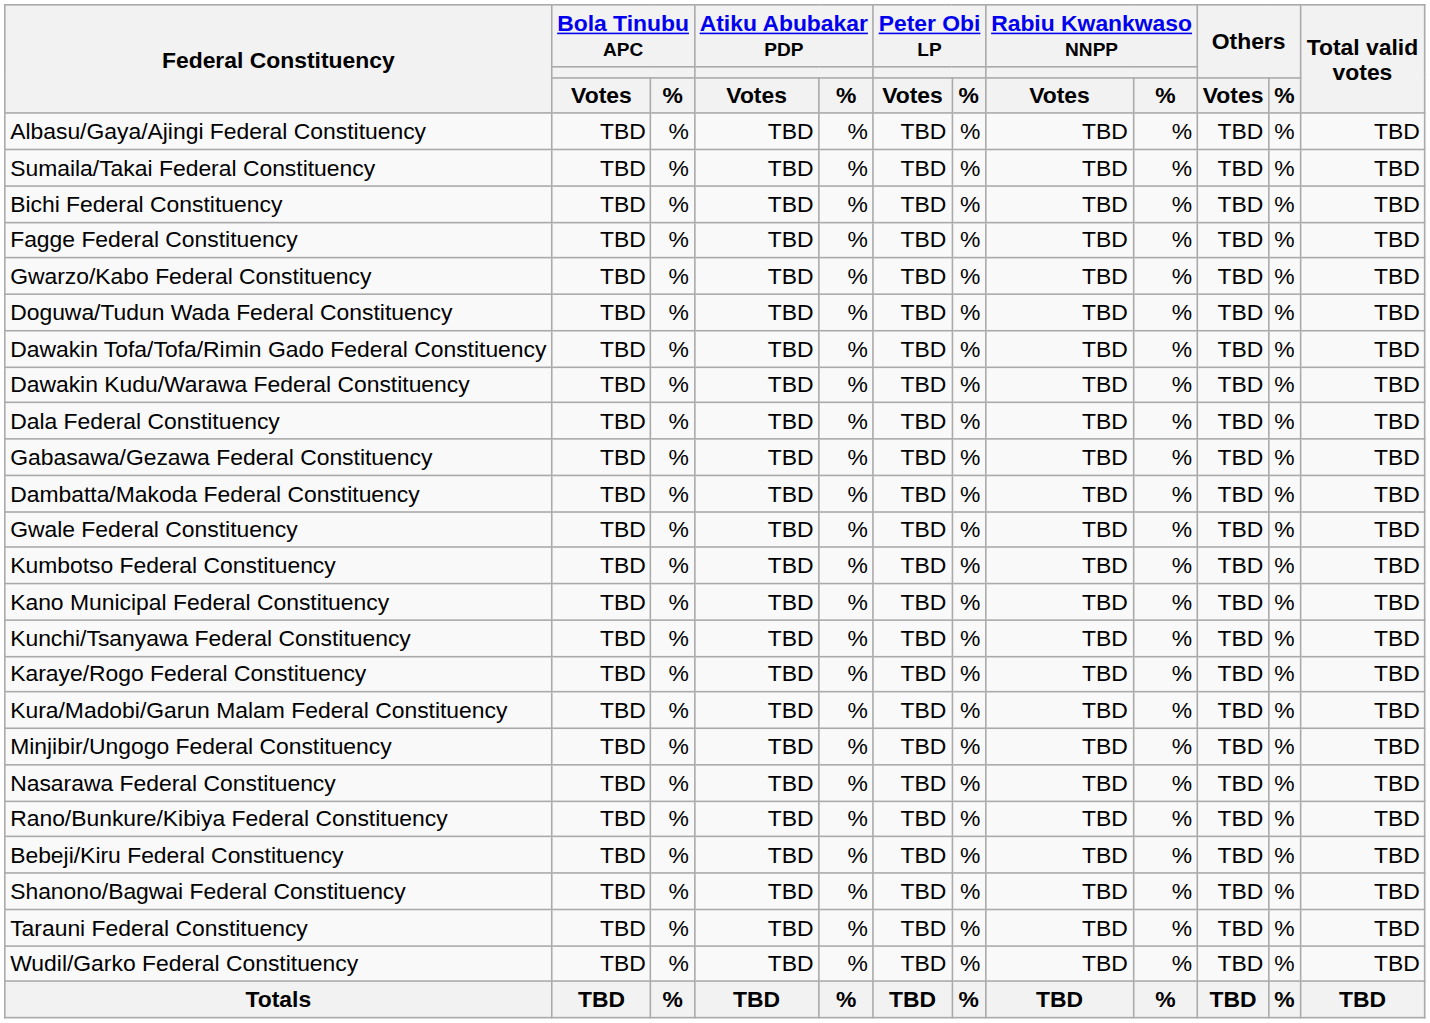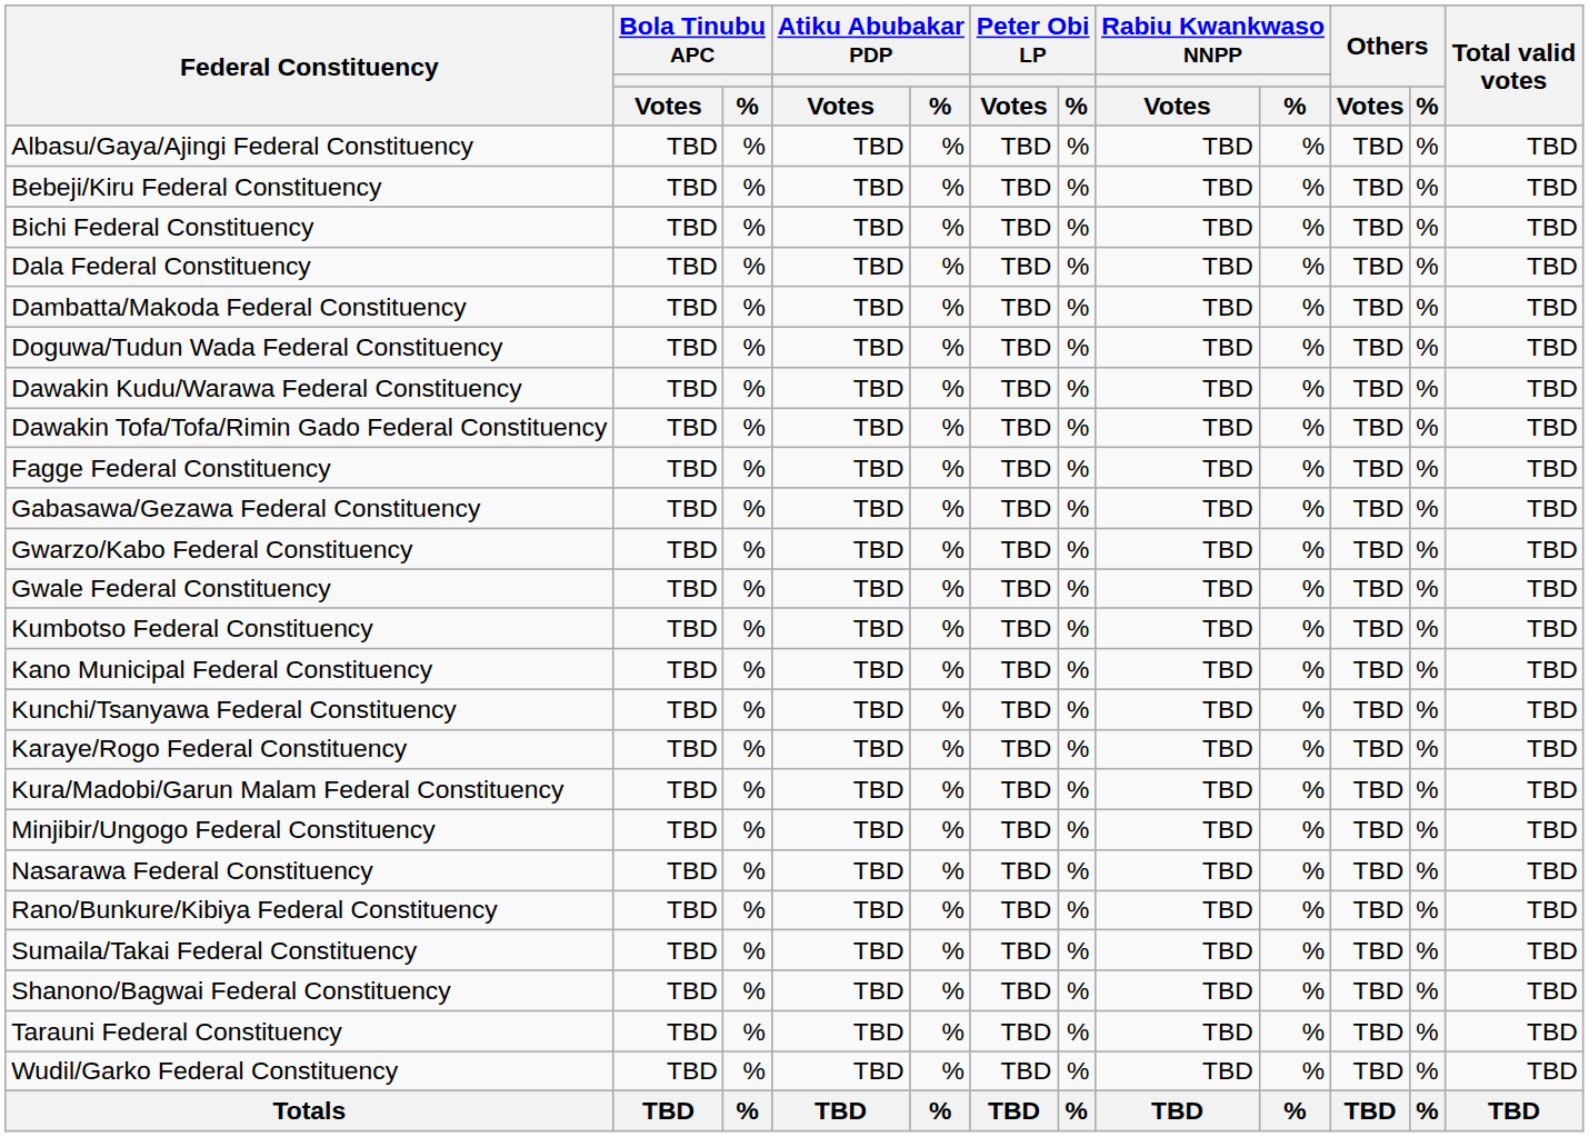rows swapped: Bebeji/Kiru Federal Constituency <-> Sumaila/Takai Federal Constituency
rows swapped: Dala Federal Constituency <-> Fagge Federal Constituency
rows swapped: Dambatta/Makoda Federal Constituency <-> Gwarzo/Kabo Federal Constituency
rows swapped: Dawakin Kudu/Warawa Federal Constituency <-> Dawakin Tofa/Tofa/Rimin Gado Federal Constituency
